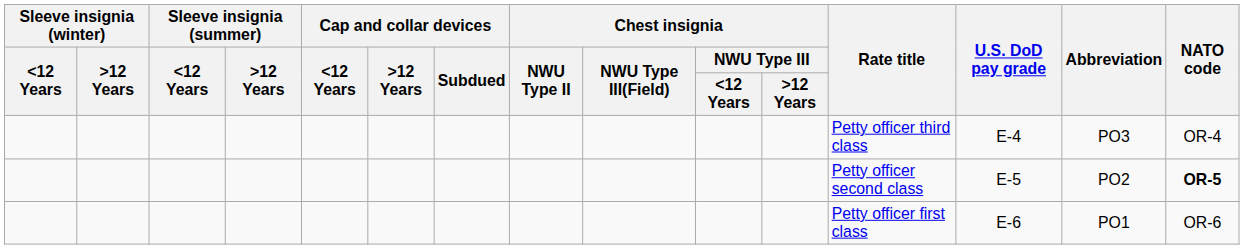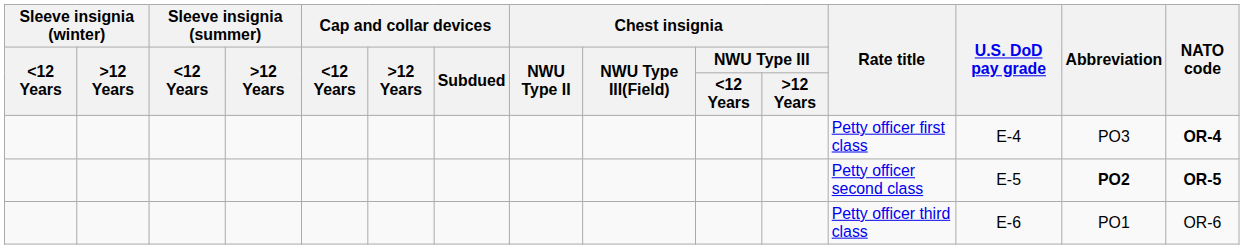row 4 | Rate title: Petty officer third class -> Petty officer first class
row 4 | NATO code: normal -> bold
row 5 | Abbreviation: normal -> bold
row 6 | Rate title: Petty officer first class -> Petty officer third class
